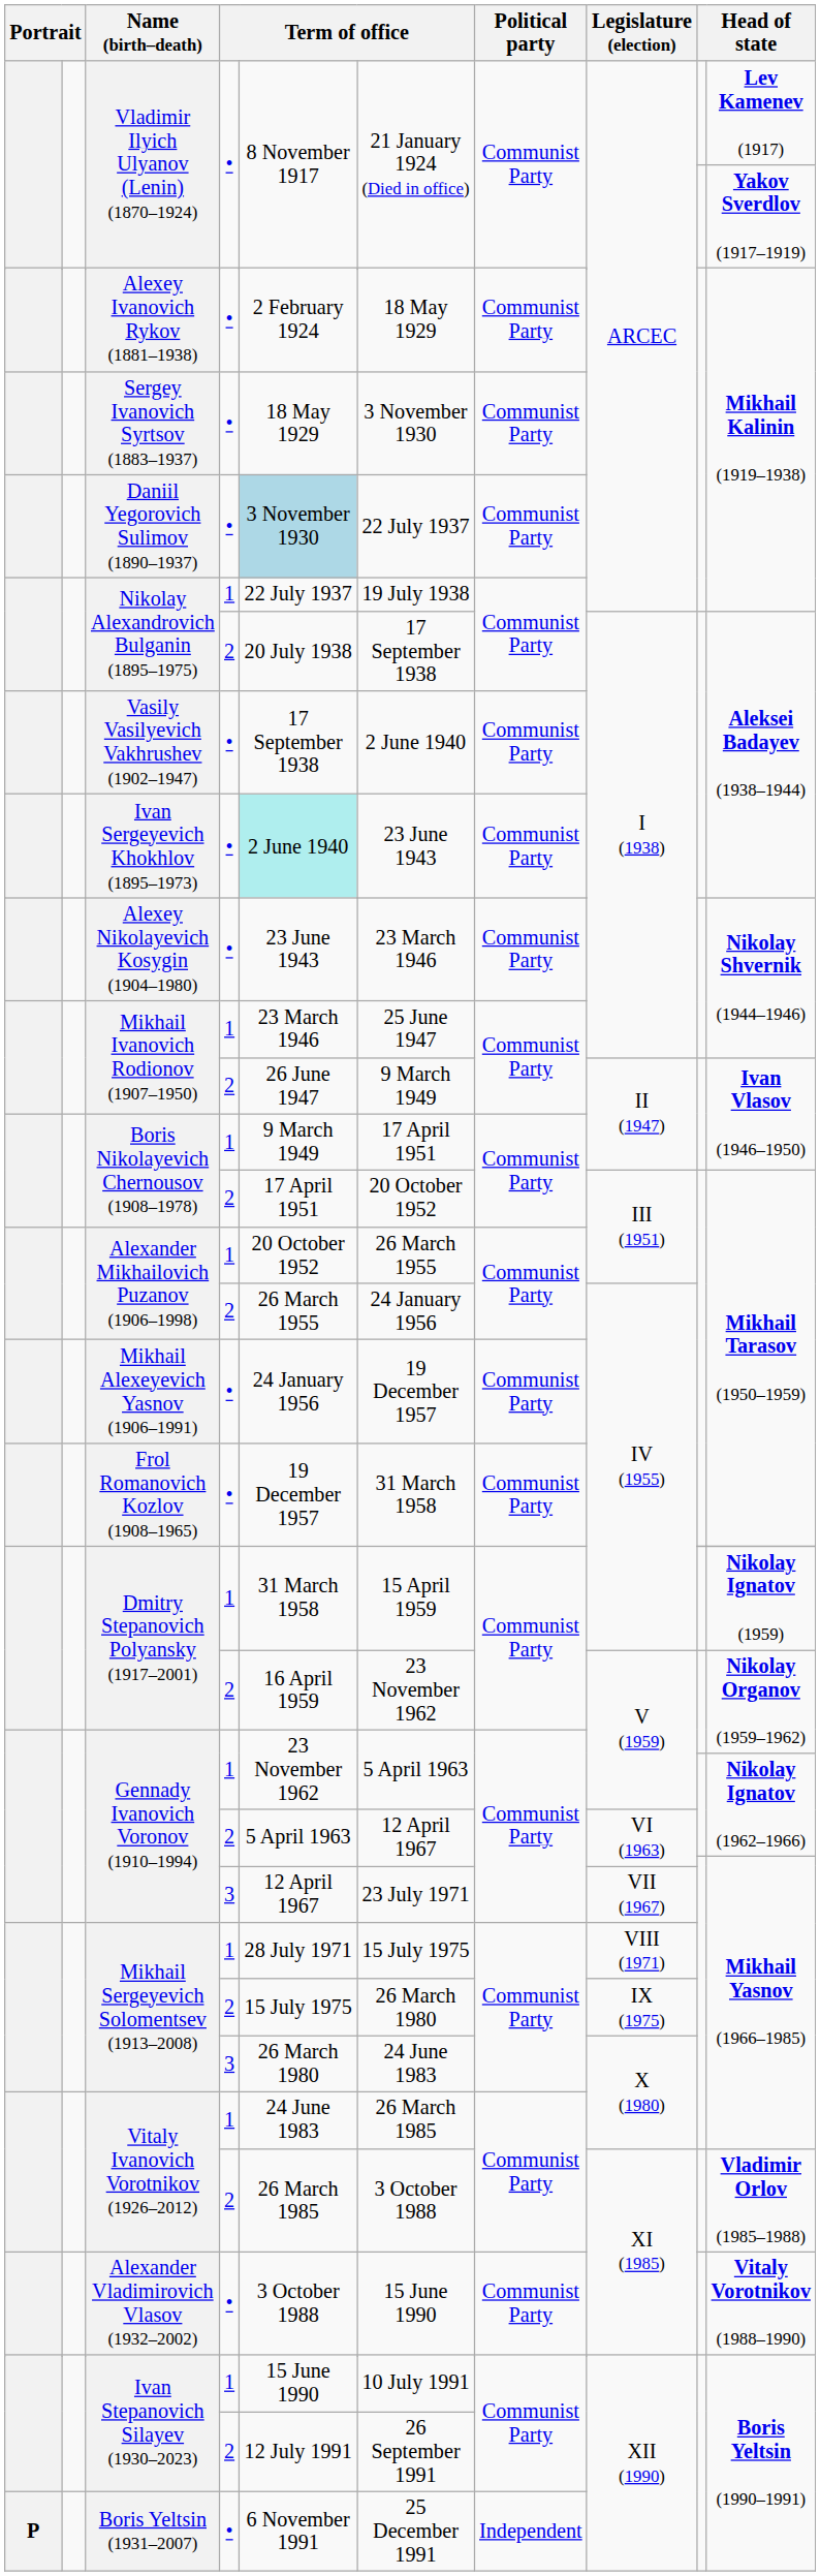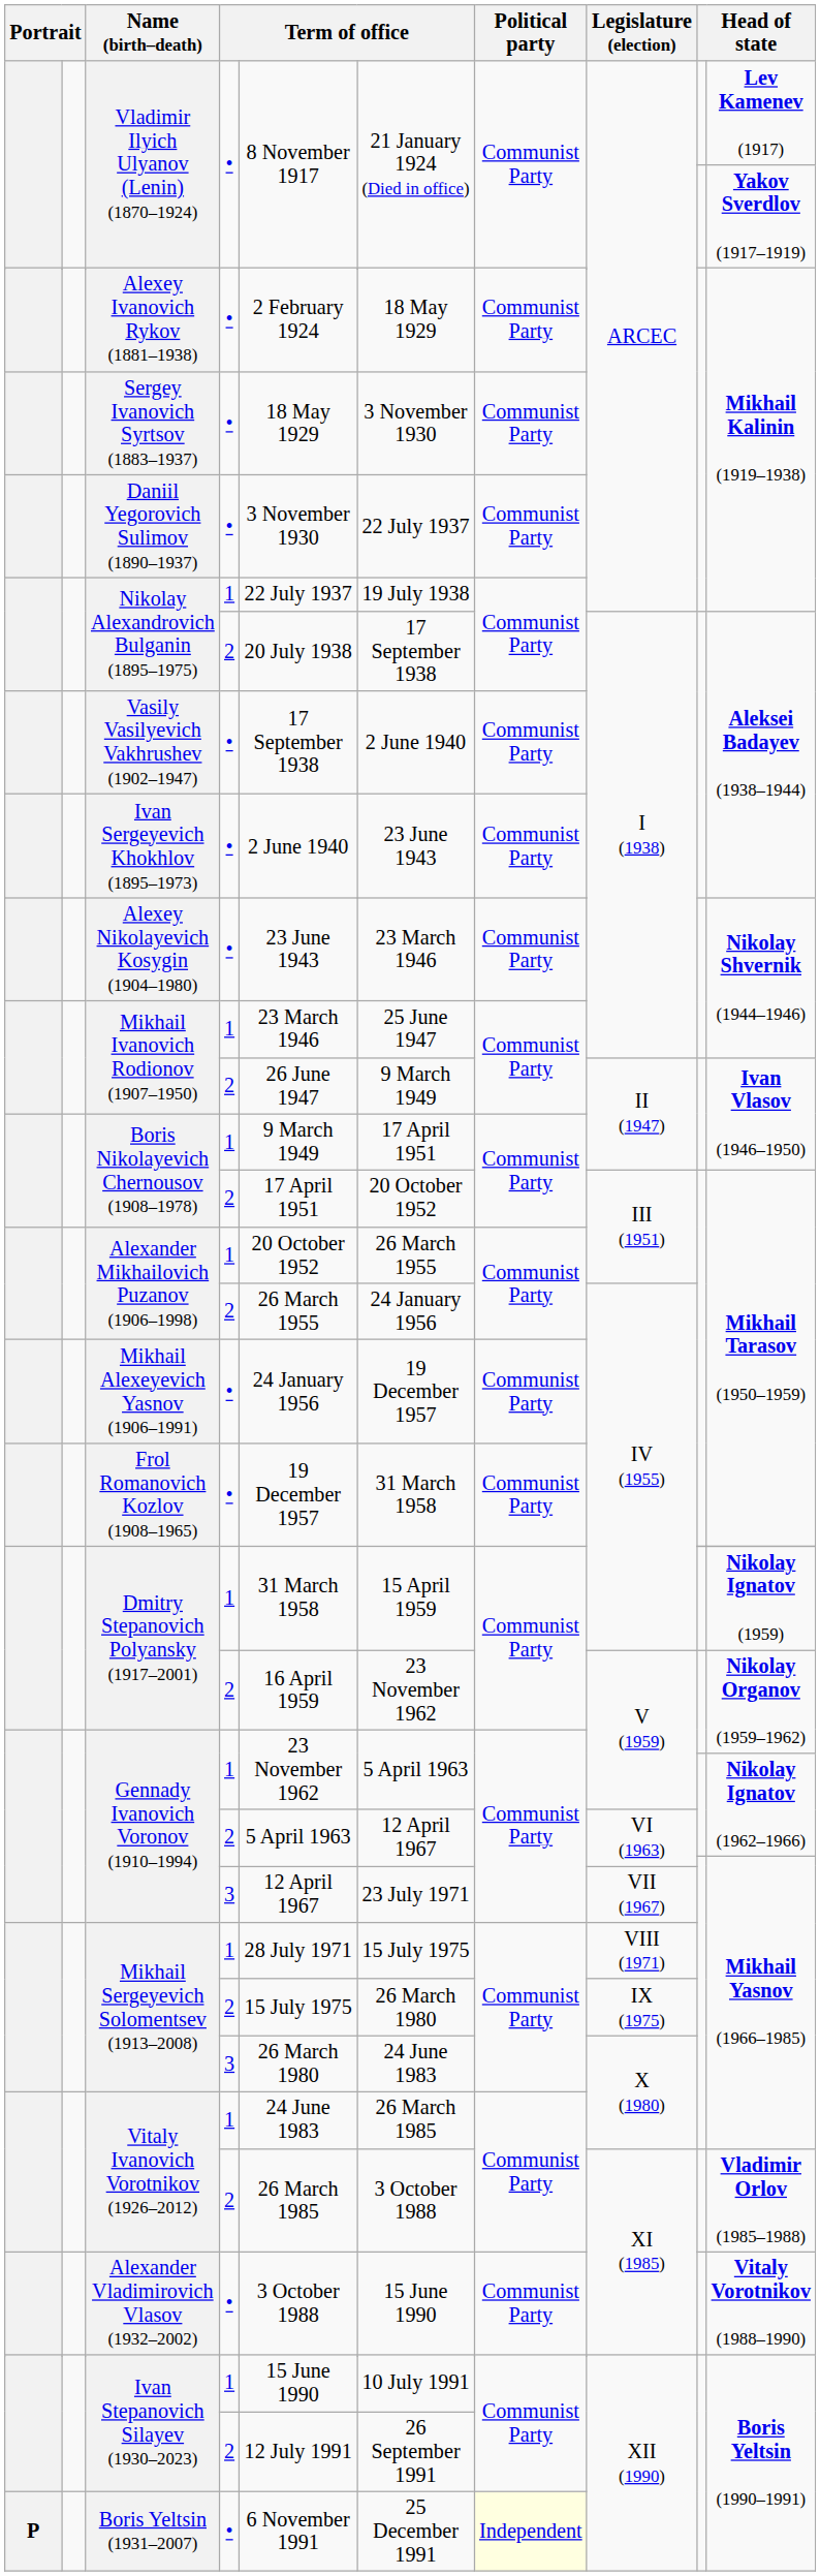Daniil Yegorovich Sulimov (1890–1937) | column 5: lightblue background -> no background
Ivan Sergeyevich Khokhlov (1895–1973) | column 5: paleturquoise background -> no background
Boris Yeltsin (1931–2007) | Political party: no background -> lightyellow background
